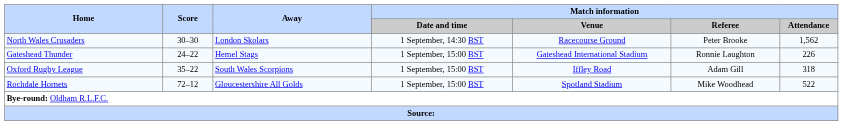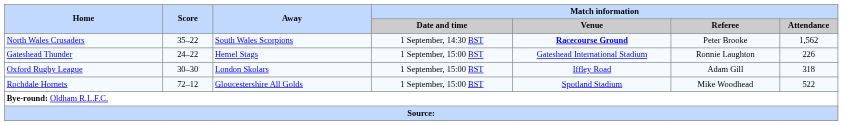North Wales Crusaders | Score: 30–30 -> 35–22
North Wales Crusaders | Away: London Skolars -> South Wales Scorpions
North Wales Crusaders | Match information / Venue: normal -> bold
Oxford Rugby League | Score: 35–22 -> 30–30
Oxford Rugby League | Away: South Wales Scorpions -> London Skolars
